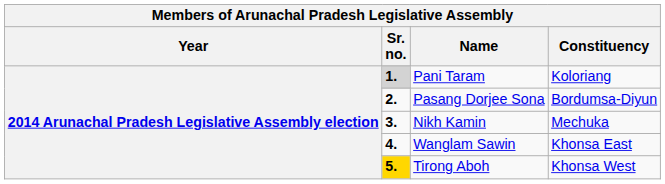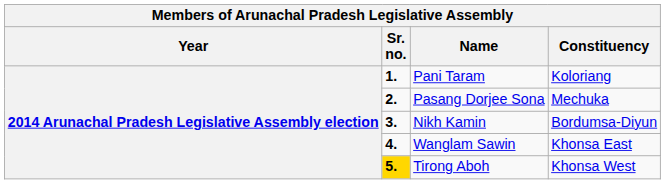Pani Taram | Sr. no.: lightgrey background -> no background
Pasang Dorjee Sona | Constituency: Bordumsa-Diyun -> Mechuka
Nikh Kamin | Constituency: Mechuka -> Bordumsa-Diyun
